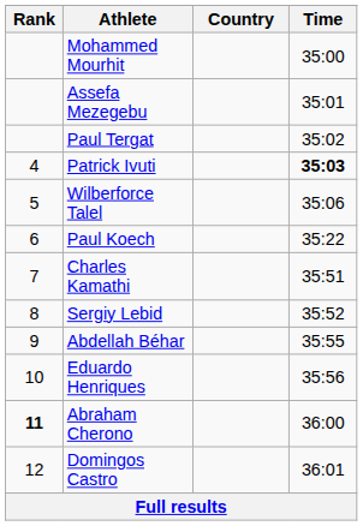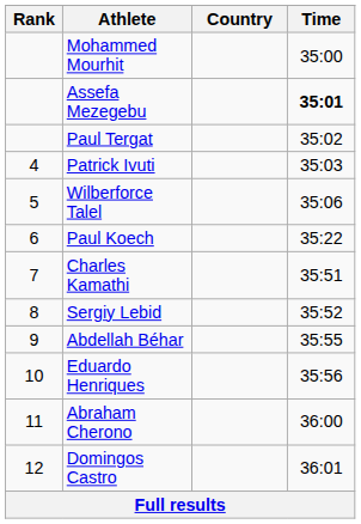Assefa Mezegebu | Time: normal -> bold
Patrick Ivuti | Time: bold -> normal
Abraham Cherono | Rank: bold -> normal
